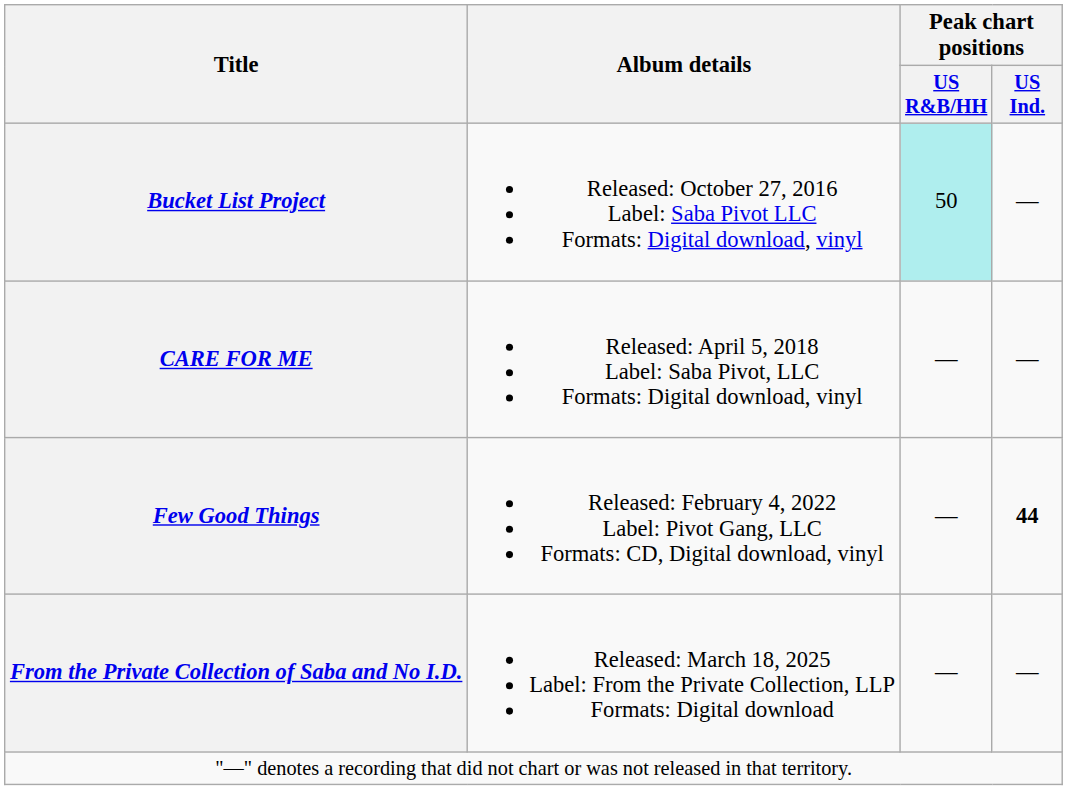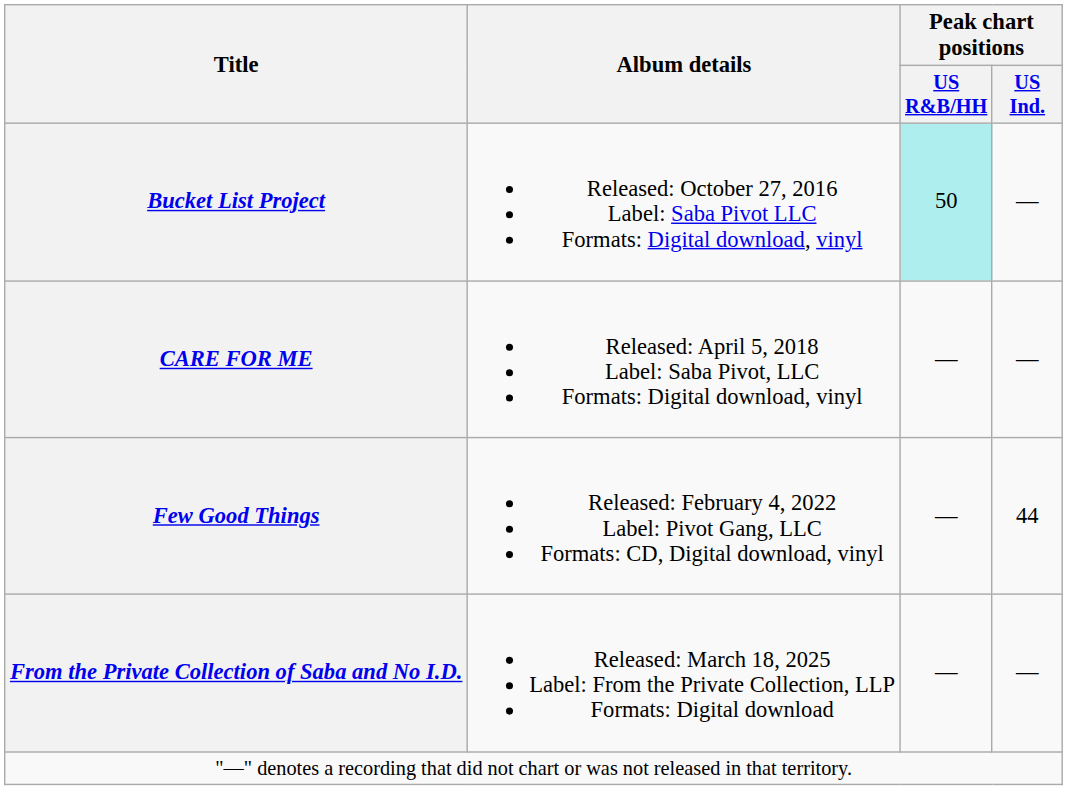Few Good Things | Peak chart positions / US Ind.: bold -> normal
